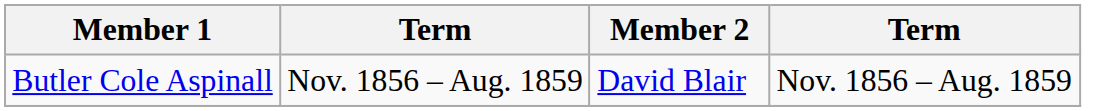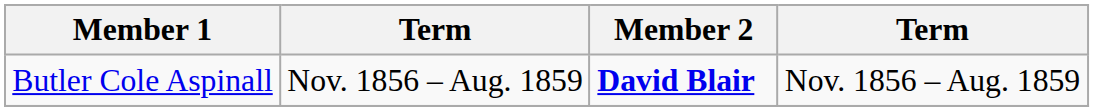Butler Cole Aspinall | Member 2: normal -> bold
